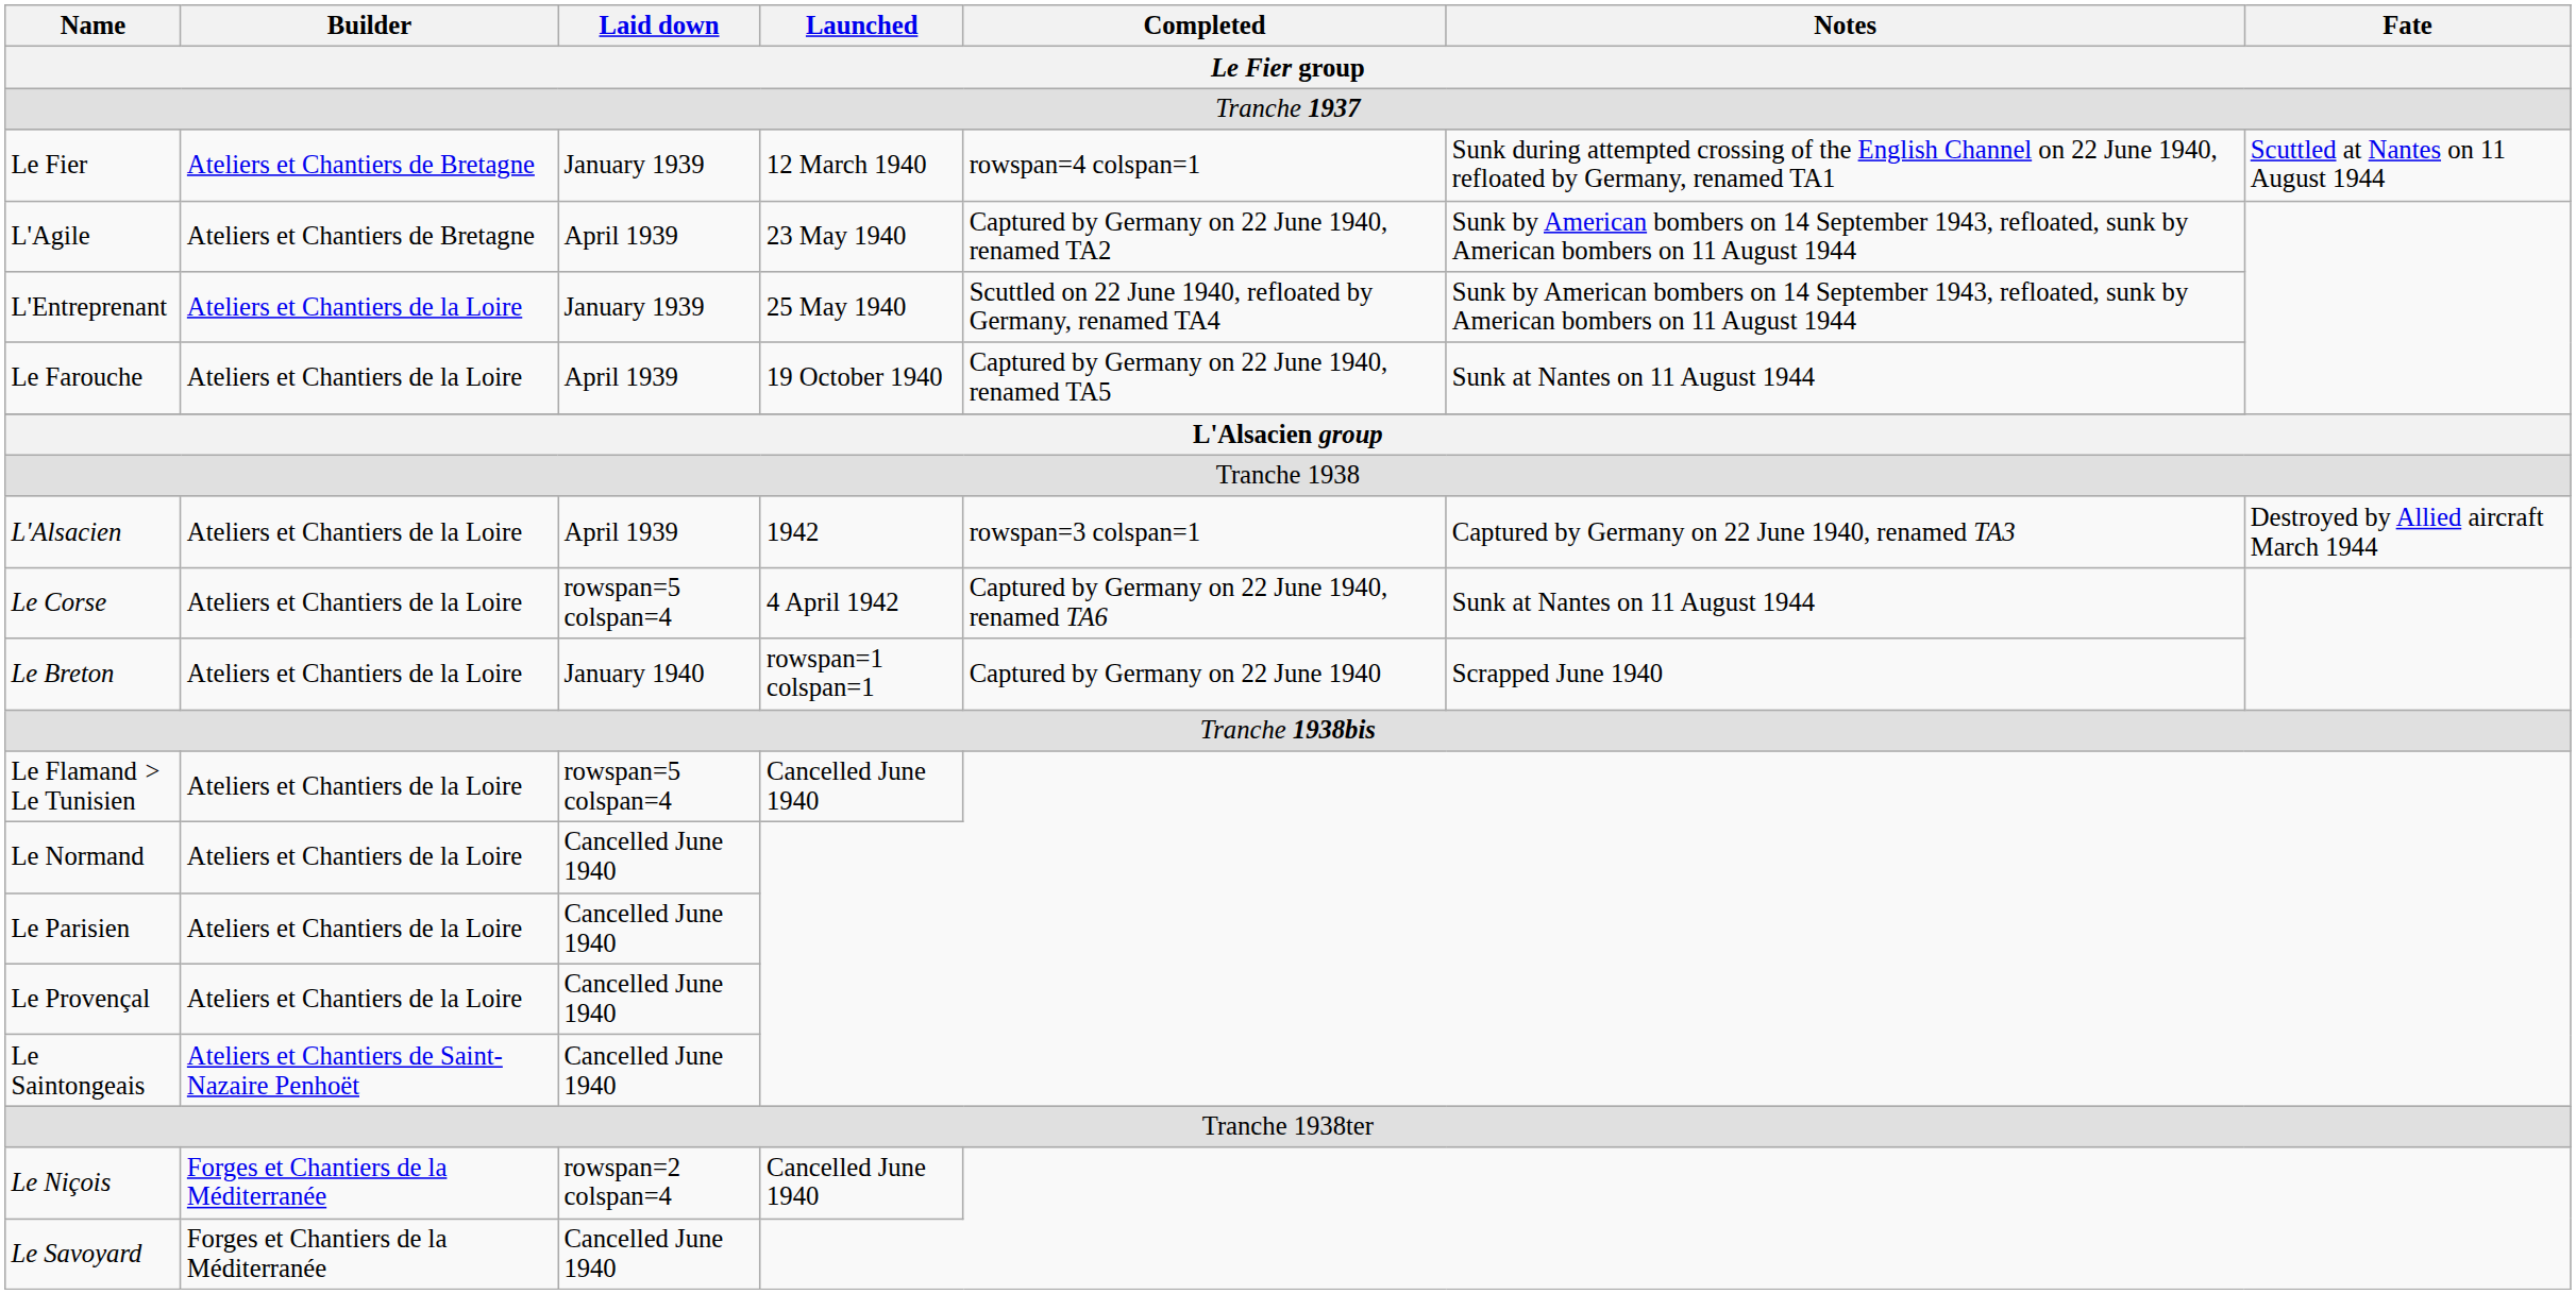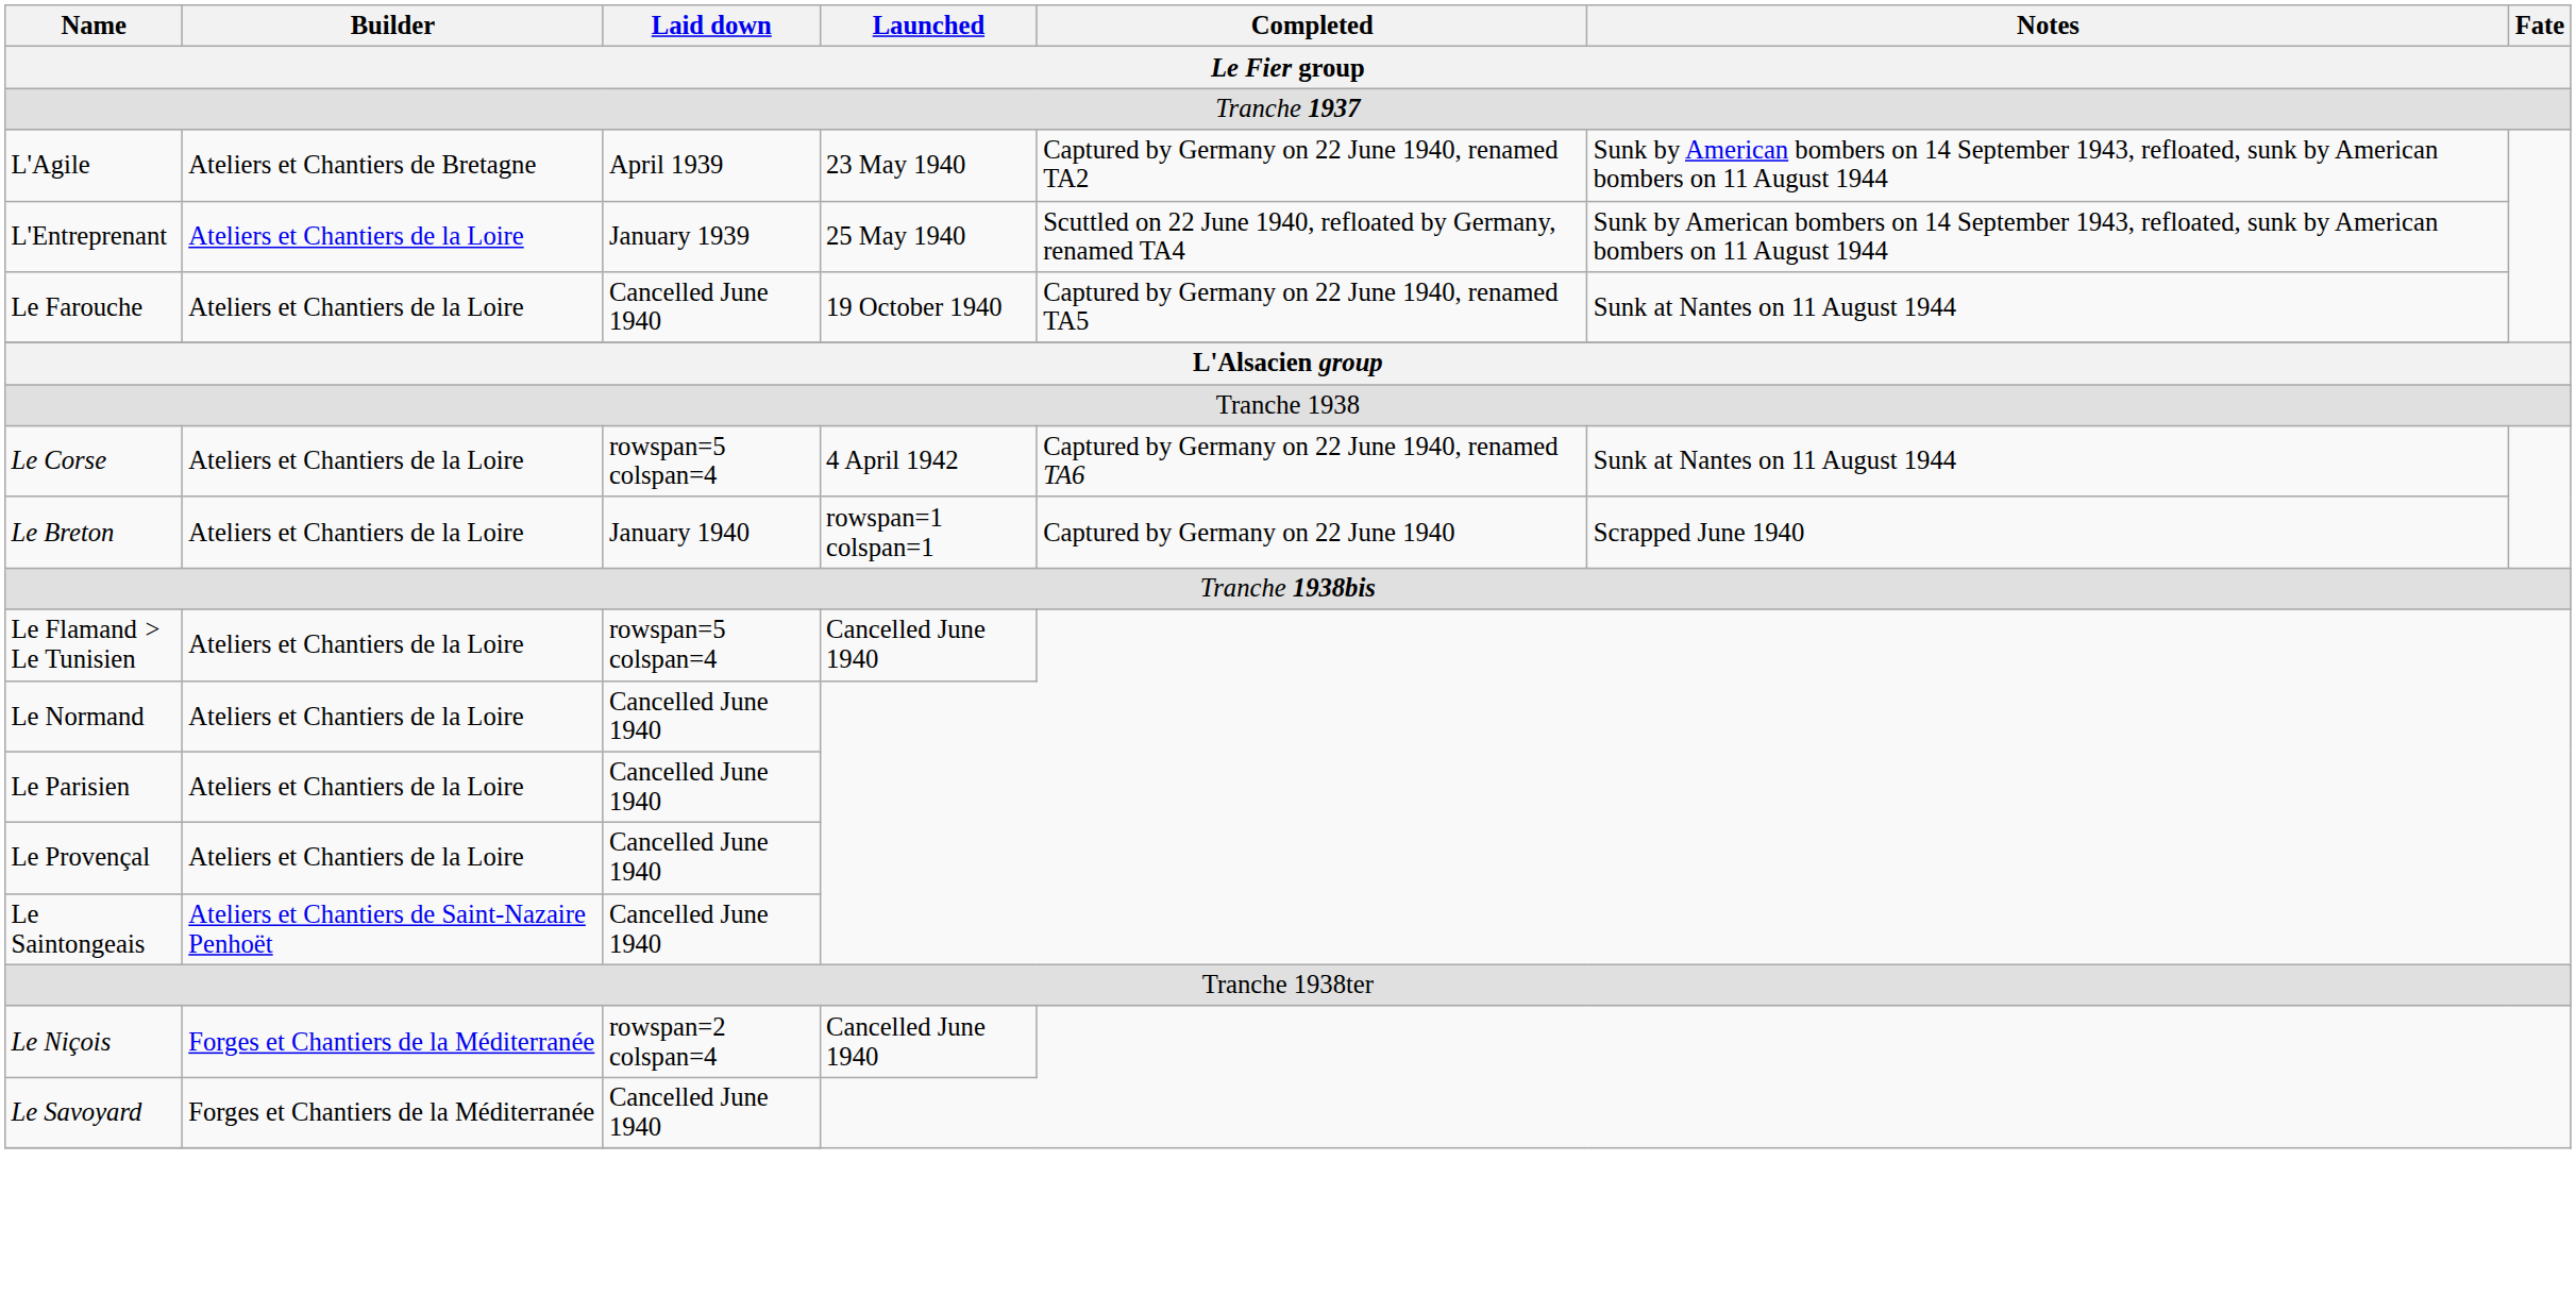- row: Le Fier | Ateliers et Chantiers de Bretagne | January 1939 | 12 March 1940 | rowspan=4 colspan=1 | Sunk during attempted crossing of the English Channel on 22 June 1940, refloated by Germany, renamed TA1 | Scuttled at Nantes on 11 August 1944
Le Farouche | Laid down: April 1939 -> Cancelled June 1940
- row: L'Alsacien | Ateliers et Chantiers de la Loire | April 1939 | 1942 | rowspan=3 colspan=1 | Captured by Germany on 22 June 1940, renamed TA3 | Destroyed by Allied aircraft March 1944
